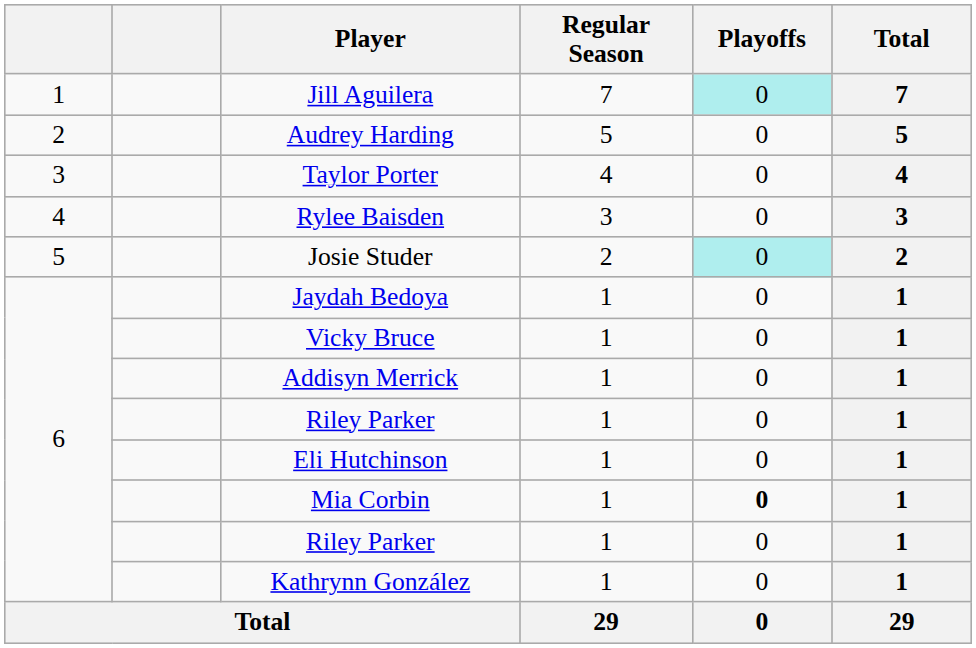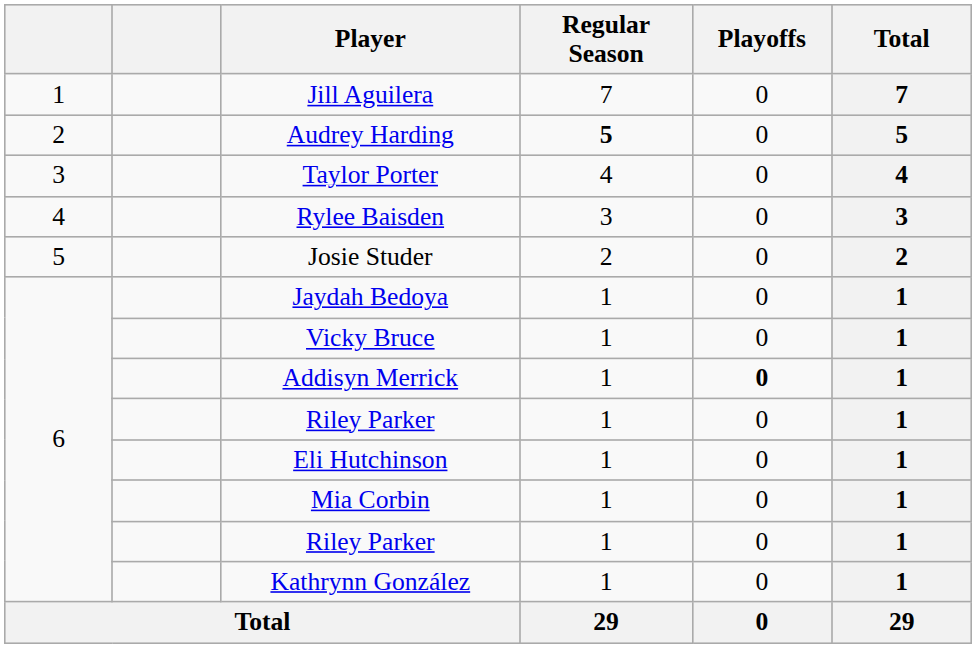Jill Aguilera | Playoffs: paleturquoise background -> no background
Audrey Harding | Regular Season: normal -> bold
Josie Studer | Playoffs: paleturquoise background -> no background
Addisyn Merrick | Playoffs: normal -> bold
Mia Corbin | Playoffs: bold -> normal
